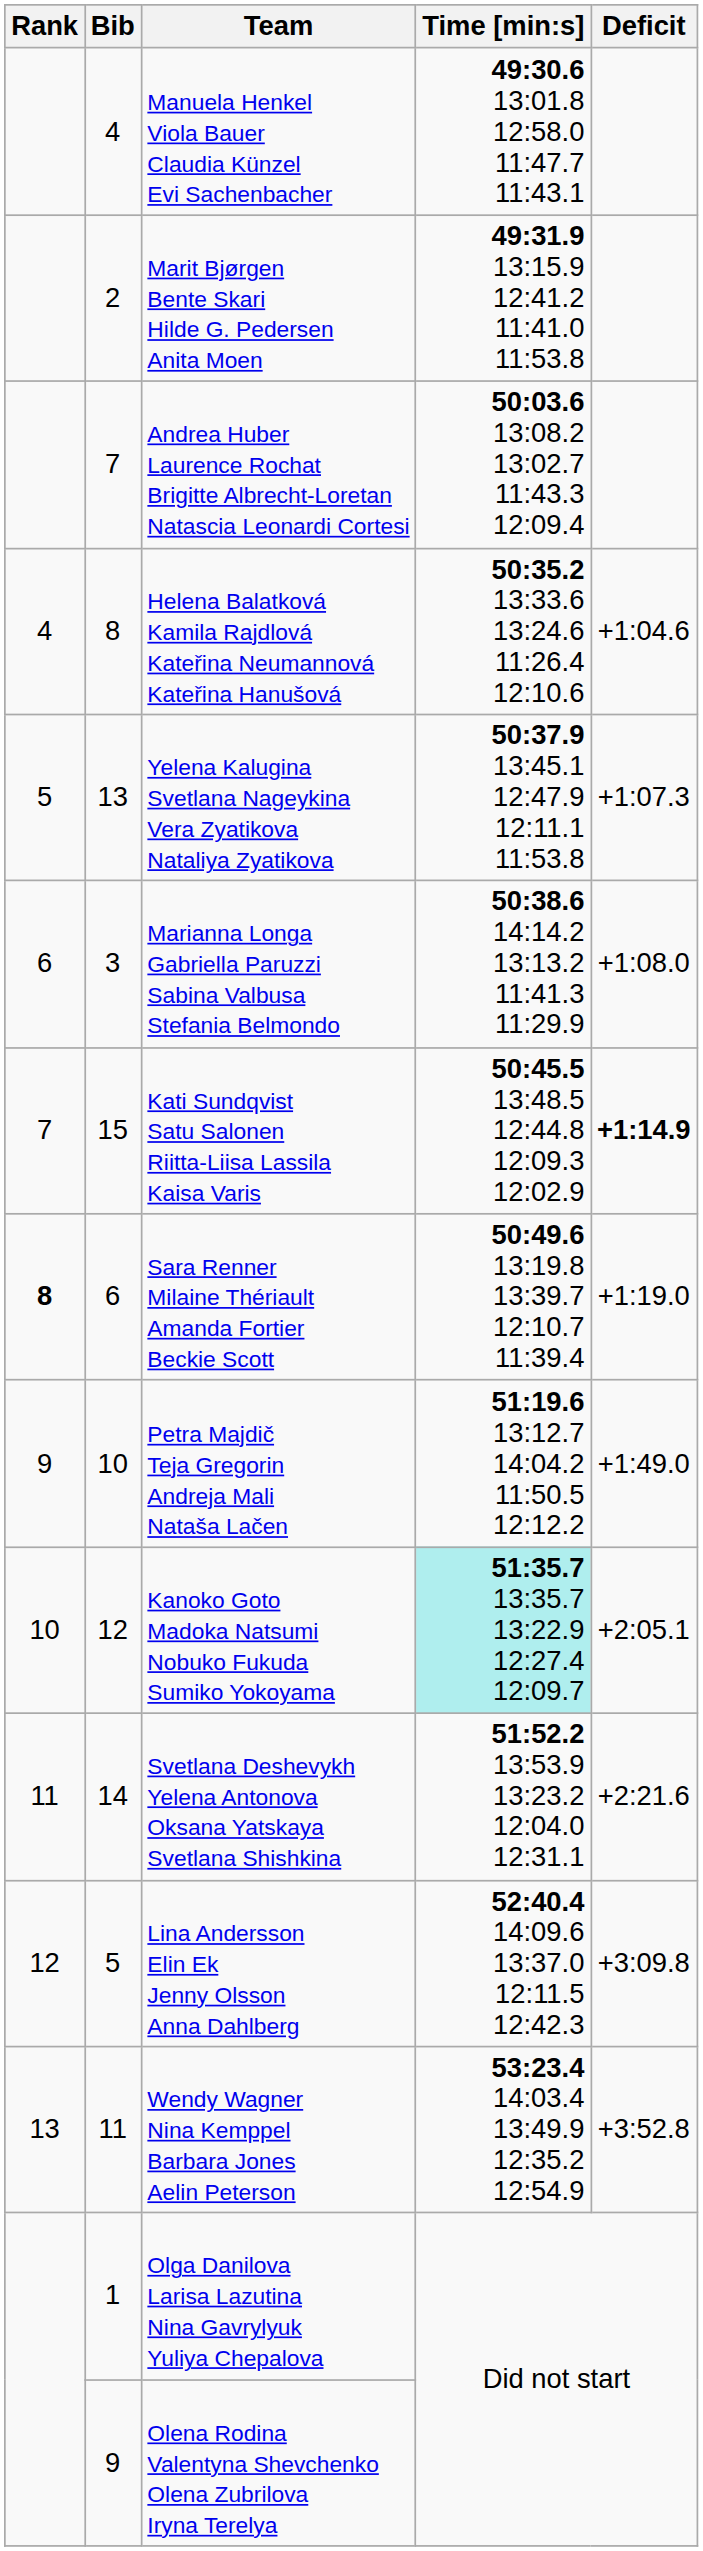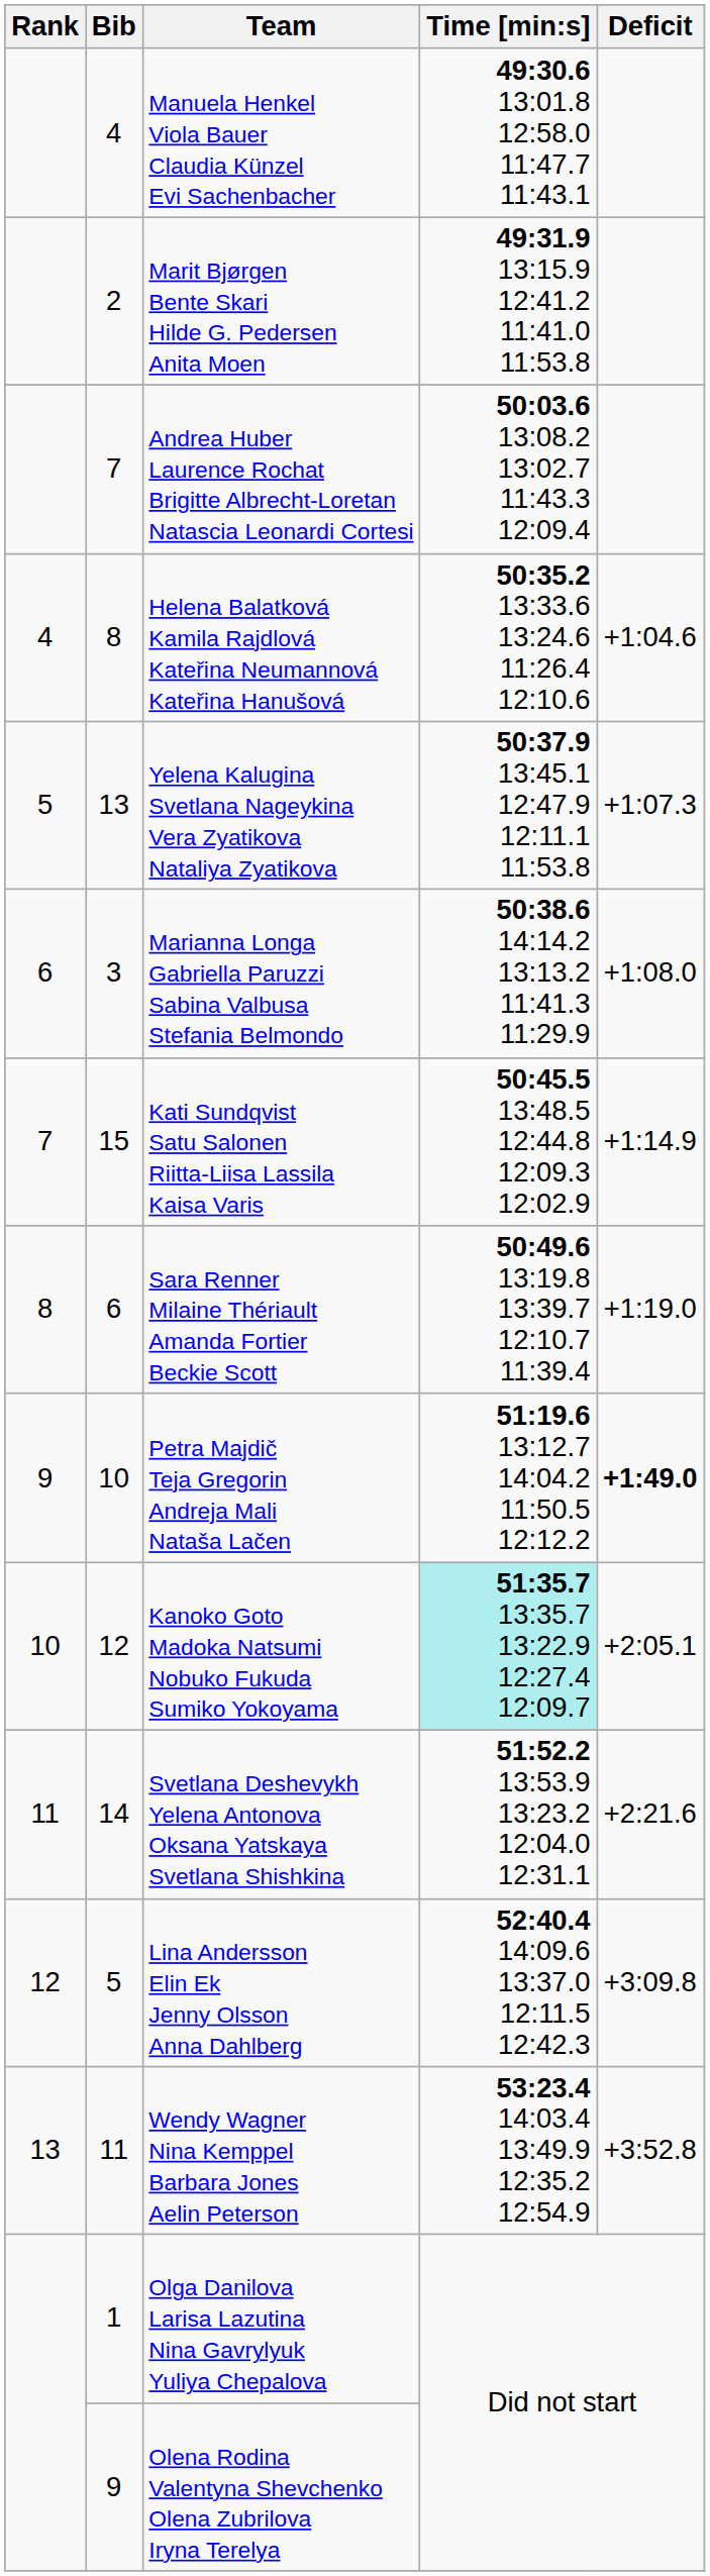Kati Sundqvist Satu Salonen Riitta-Liisa Lassila Kaisa Varis | Deficit: bold -> normal
Sara Renner Milaine Thériault Amanda Fortier Beckie Scott | Rank: bold -> normal
Petra Majdič Teja Gregorin Andreja Mali Nataša Lačen | Deficit: normal -> bold
